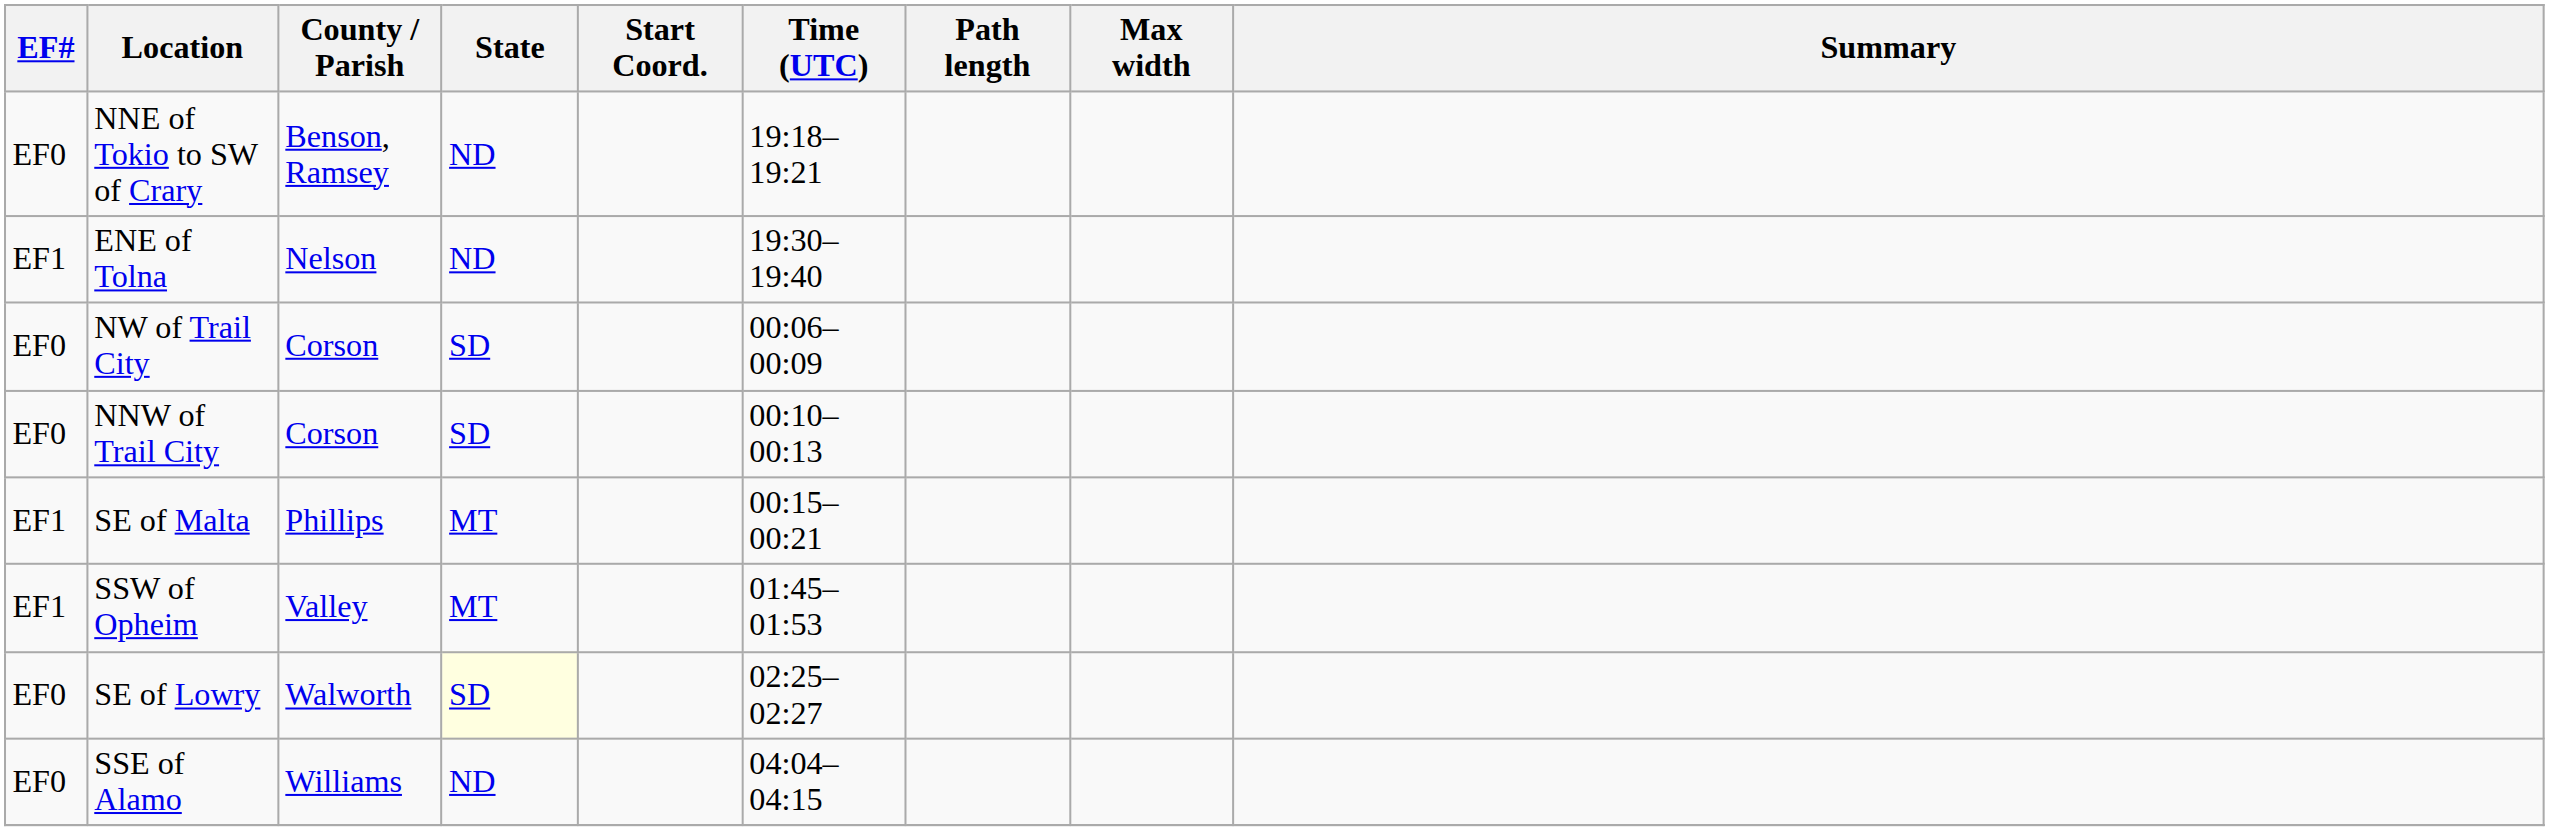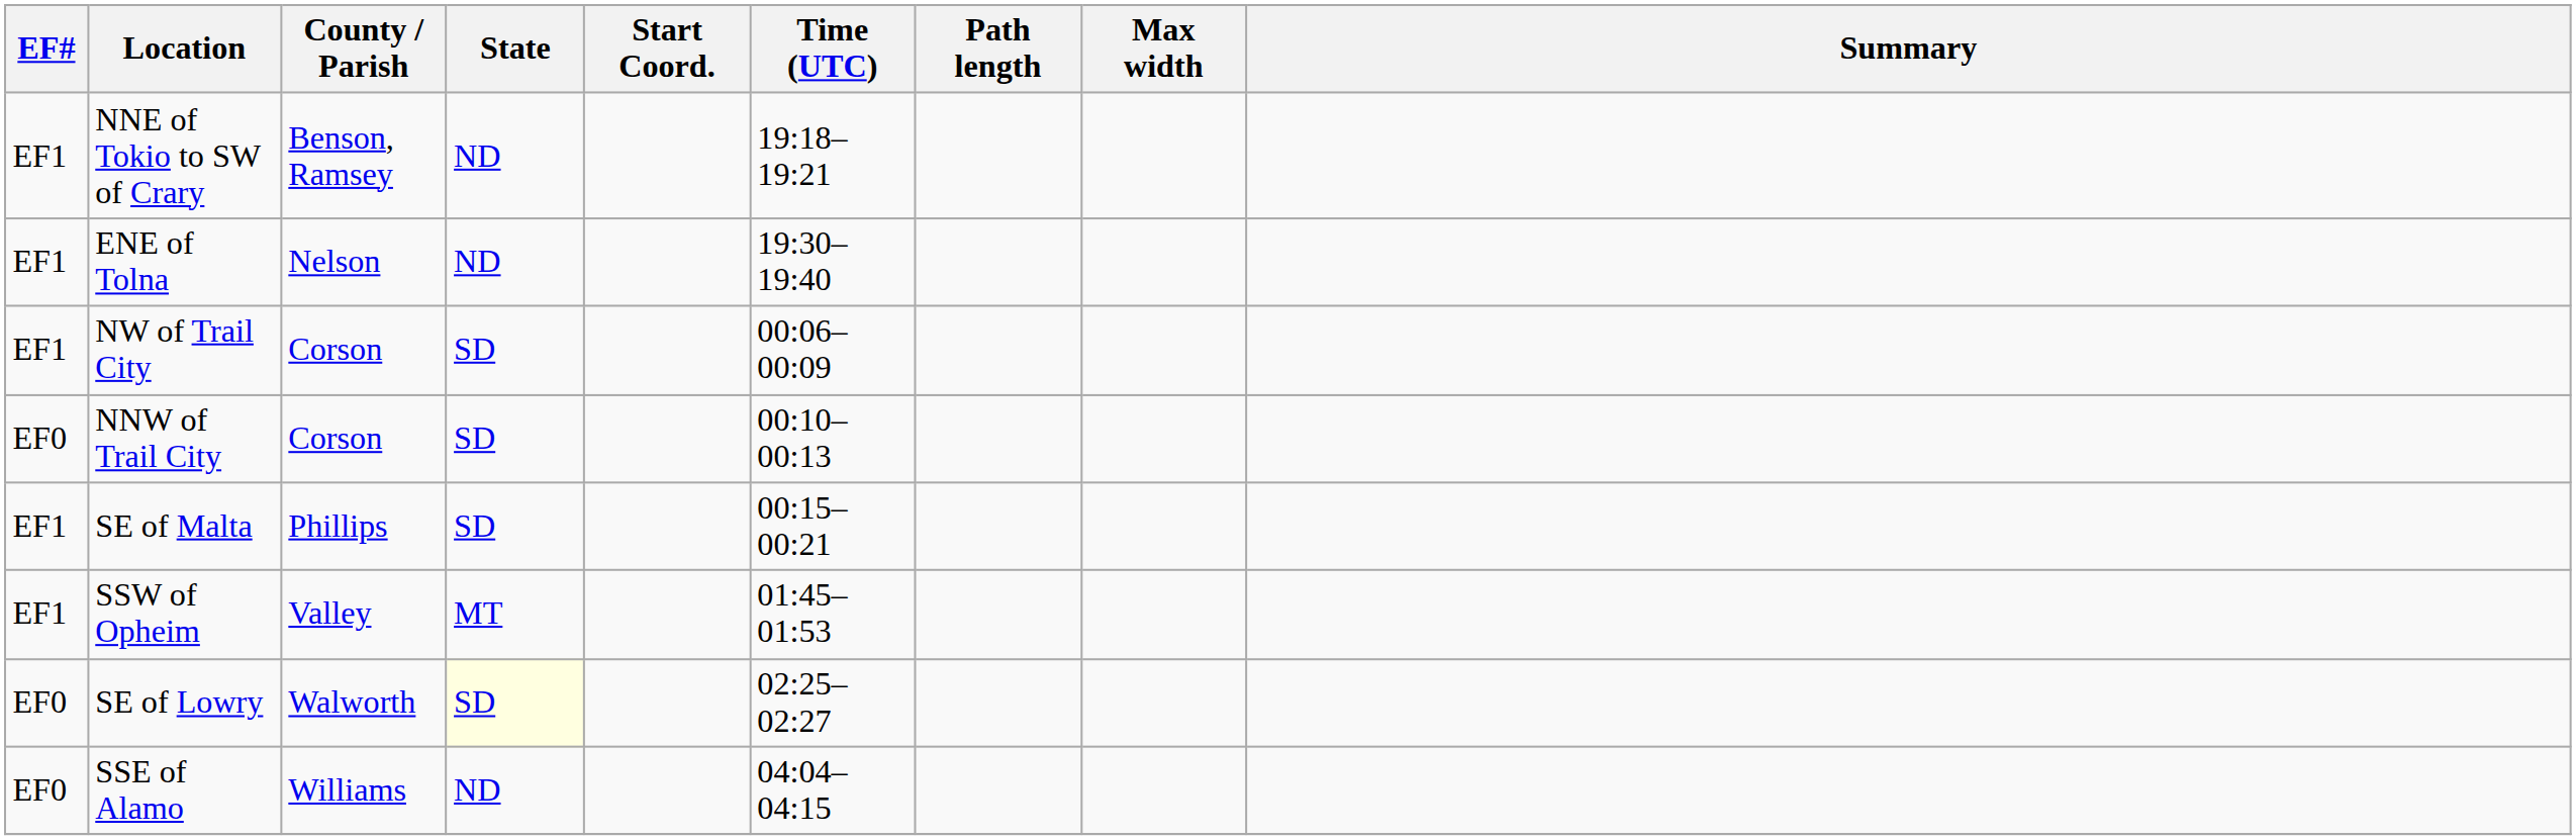NNE of Tokio to SW of Crary | EF#: EF0 -> EF1
NW of Trail City | EF#: EF0 -> EF1
SE of Malta | State: MT -> SD
